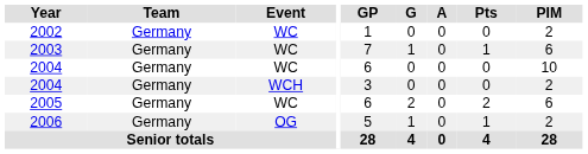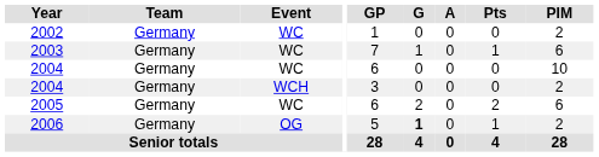2006 | G: normal -> bold
